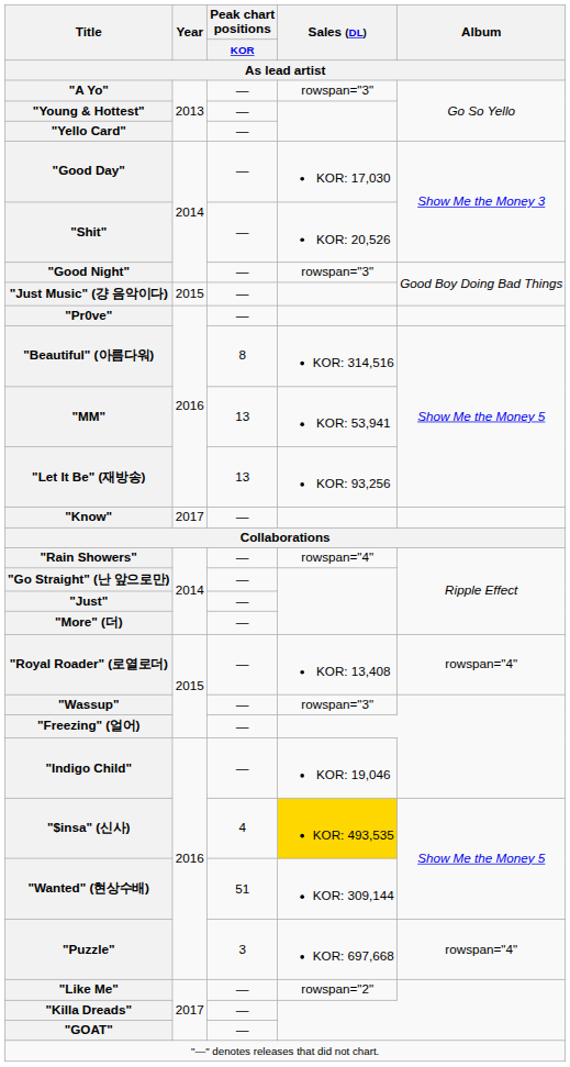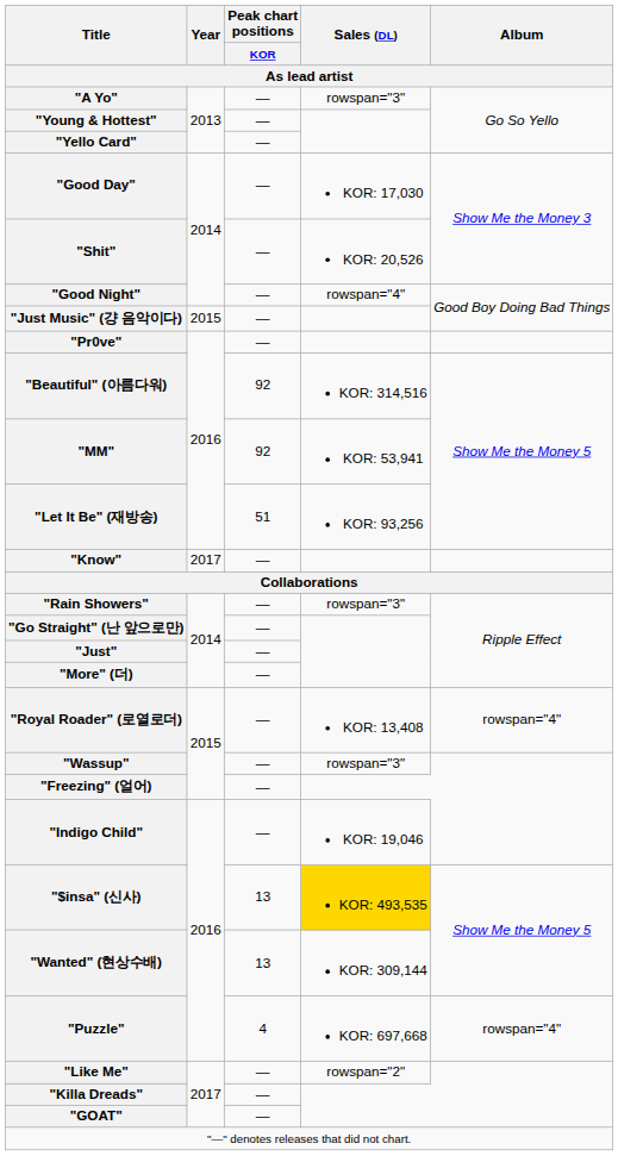"Good Night" | Sales (DL): rowspan="3" -> rowspan="4"
"Beautiful" (아름다워) | Peak chart positions / KOR: 8 -> 92
"MM" | Peak chart positions / KOR: 13 -> 92
"Let It Be" (재방송) | Peak chart positions / KOR: 13 -> 51
"Rain Showers" | Sales (DL): rowspan="4" -> rowspan="3"
"$insa" (신사) | Peak chart positions / KOR: 4 -> 13
"Wanted" (현상수배) | Peak chart positions / KOR: 51 -> 13
"Puzzle" | Peak chart positions / KOR: 3 -> 4
